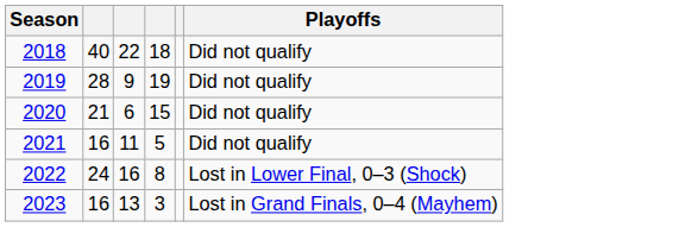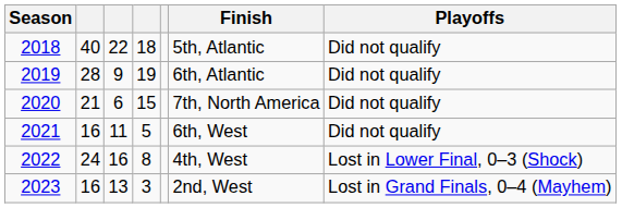+ column: Finish | 5th, Atlantic | 6th, Atlantic | 7th, North America | 6th, West | 4th, West | 2nd, West
